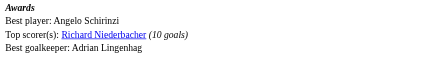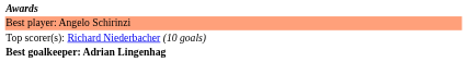Best player: Angelo Schirinzi | Awards: no background -> lightsalmon background
Best goalkeeper: Adrian Lingenhag | Awards: normal -> bold
